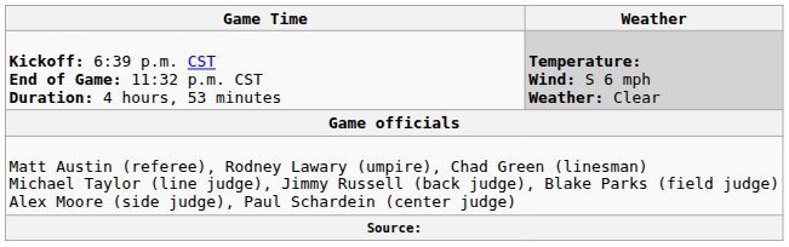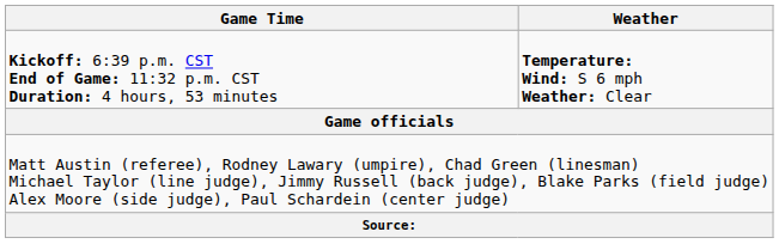row 2 | Weather: lightgrey background -> no background
